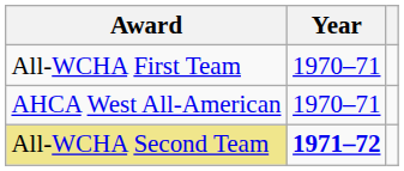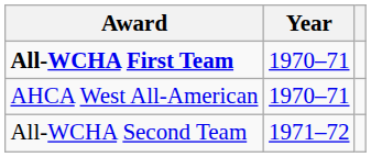row 2 | Award: normal -> bold
row 4 | Award: khaki background -> no background
row 4 | Year: bold -> normal
